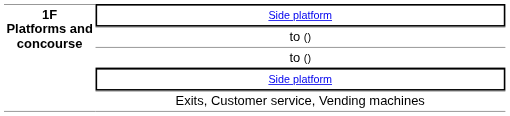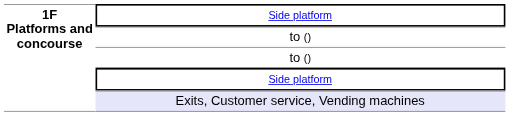Exits, Customer service, Vending machines | column 2: no background -> lavender background
